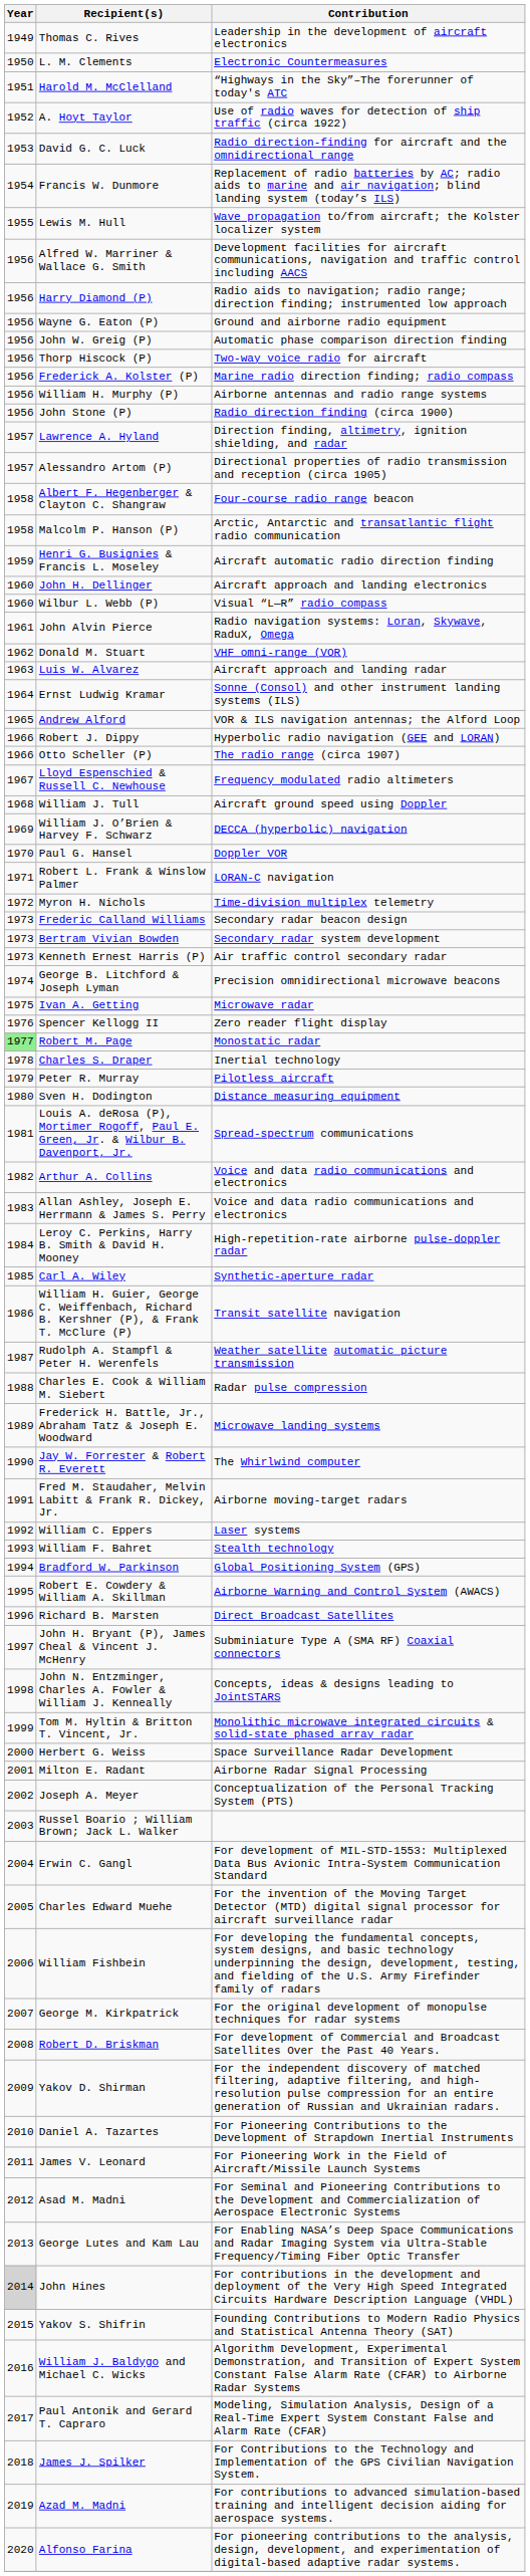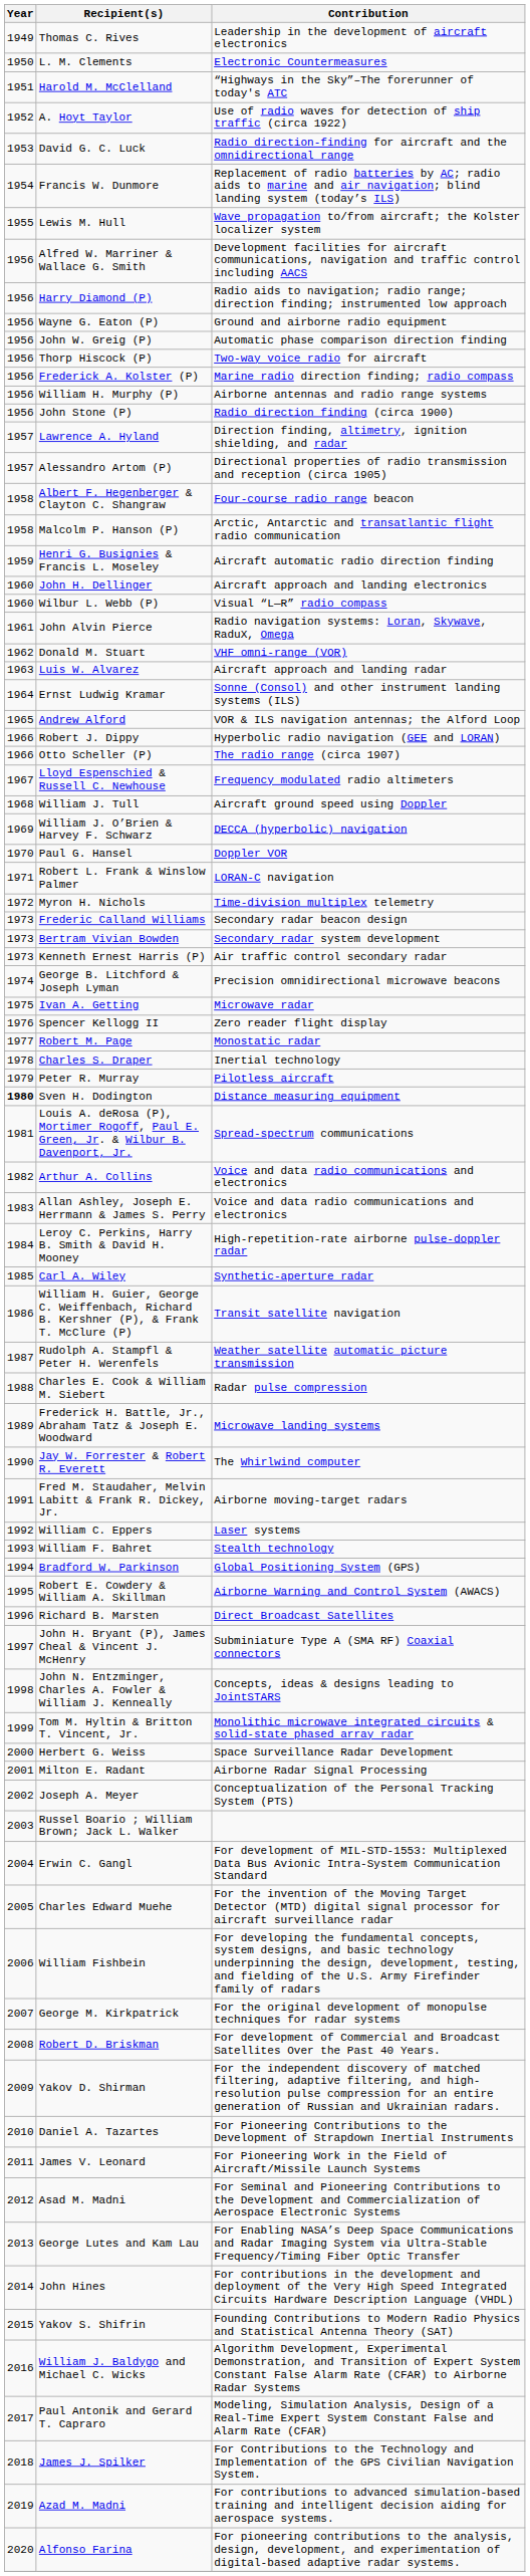Robert M. Page | Year: lightgreen background -> no background
Sven H. Dodington | Year: normal -> bold
John Hines | Year: lightgrey background -> no background
